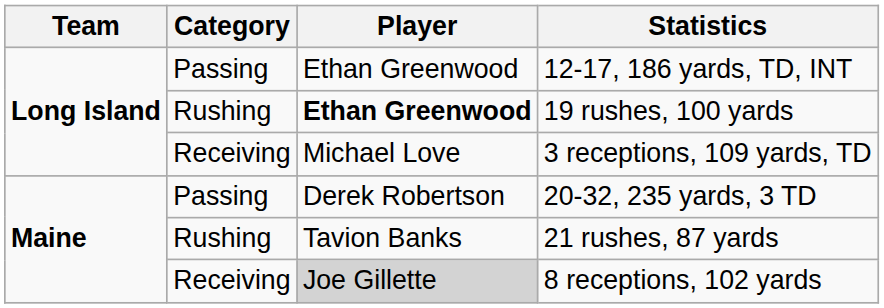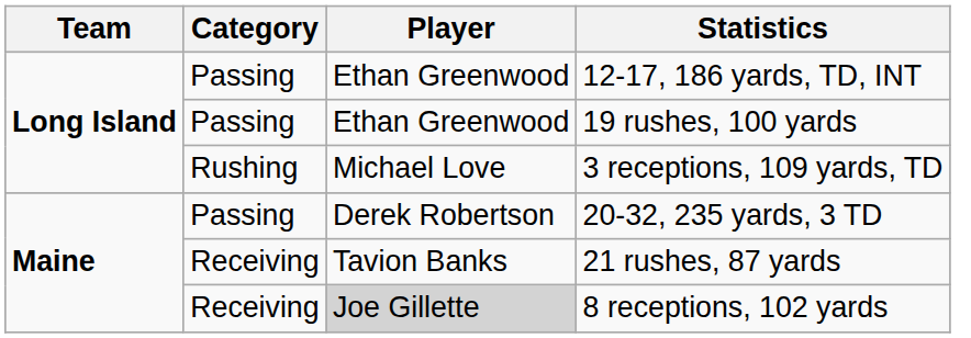19 rushes, 100 yards | Category: Rushing -> Passing
19 rushes, 100 yards | Player: bold -> normal
3 receptions, 109 yards, TD | Category: Receiving -> Rushing
21 rushes, 87 yards | Category: Rushing -> Receiving
